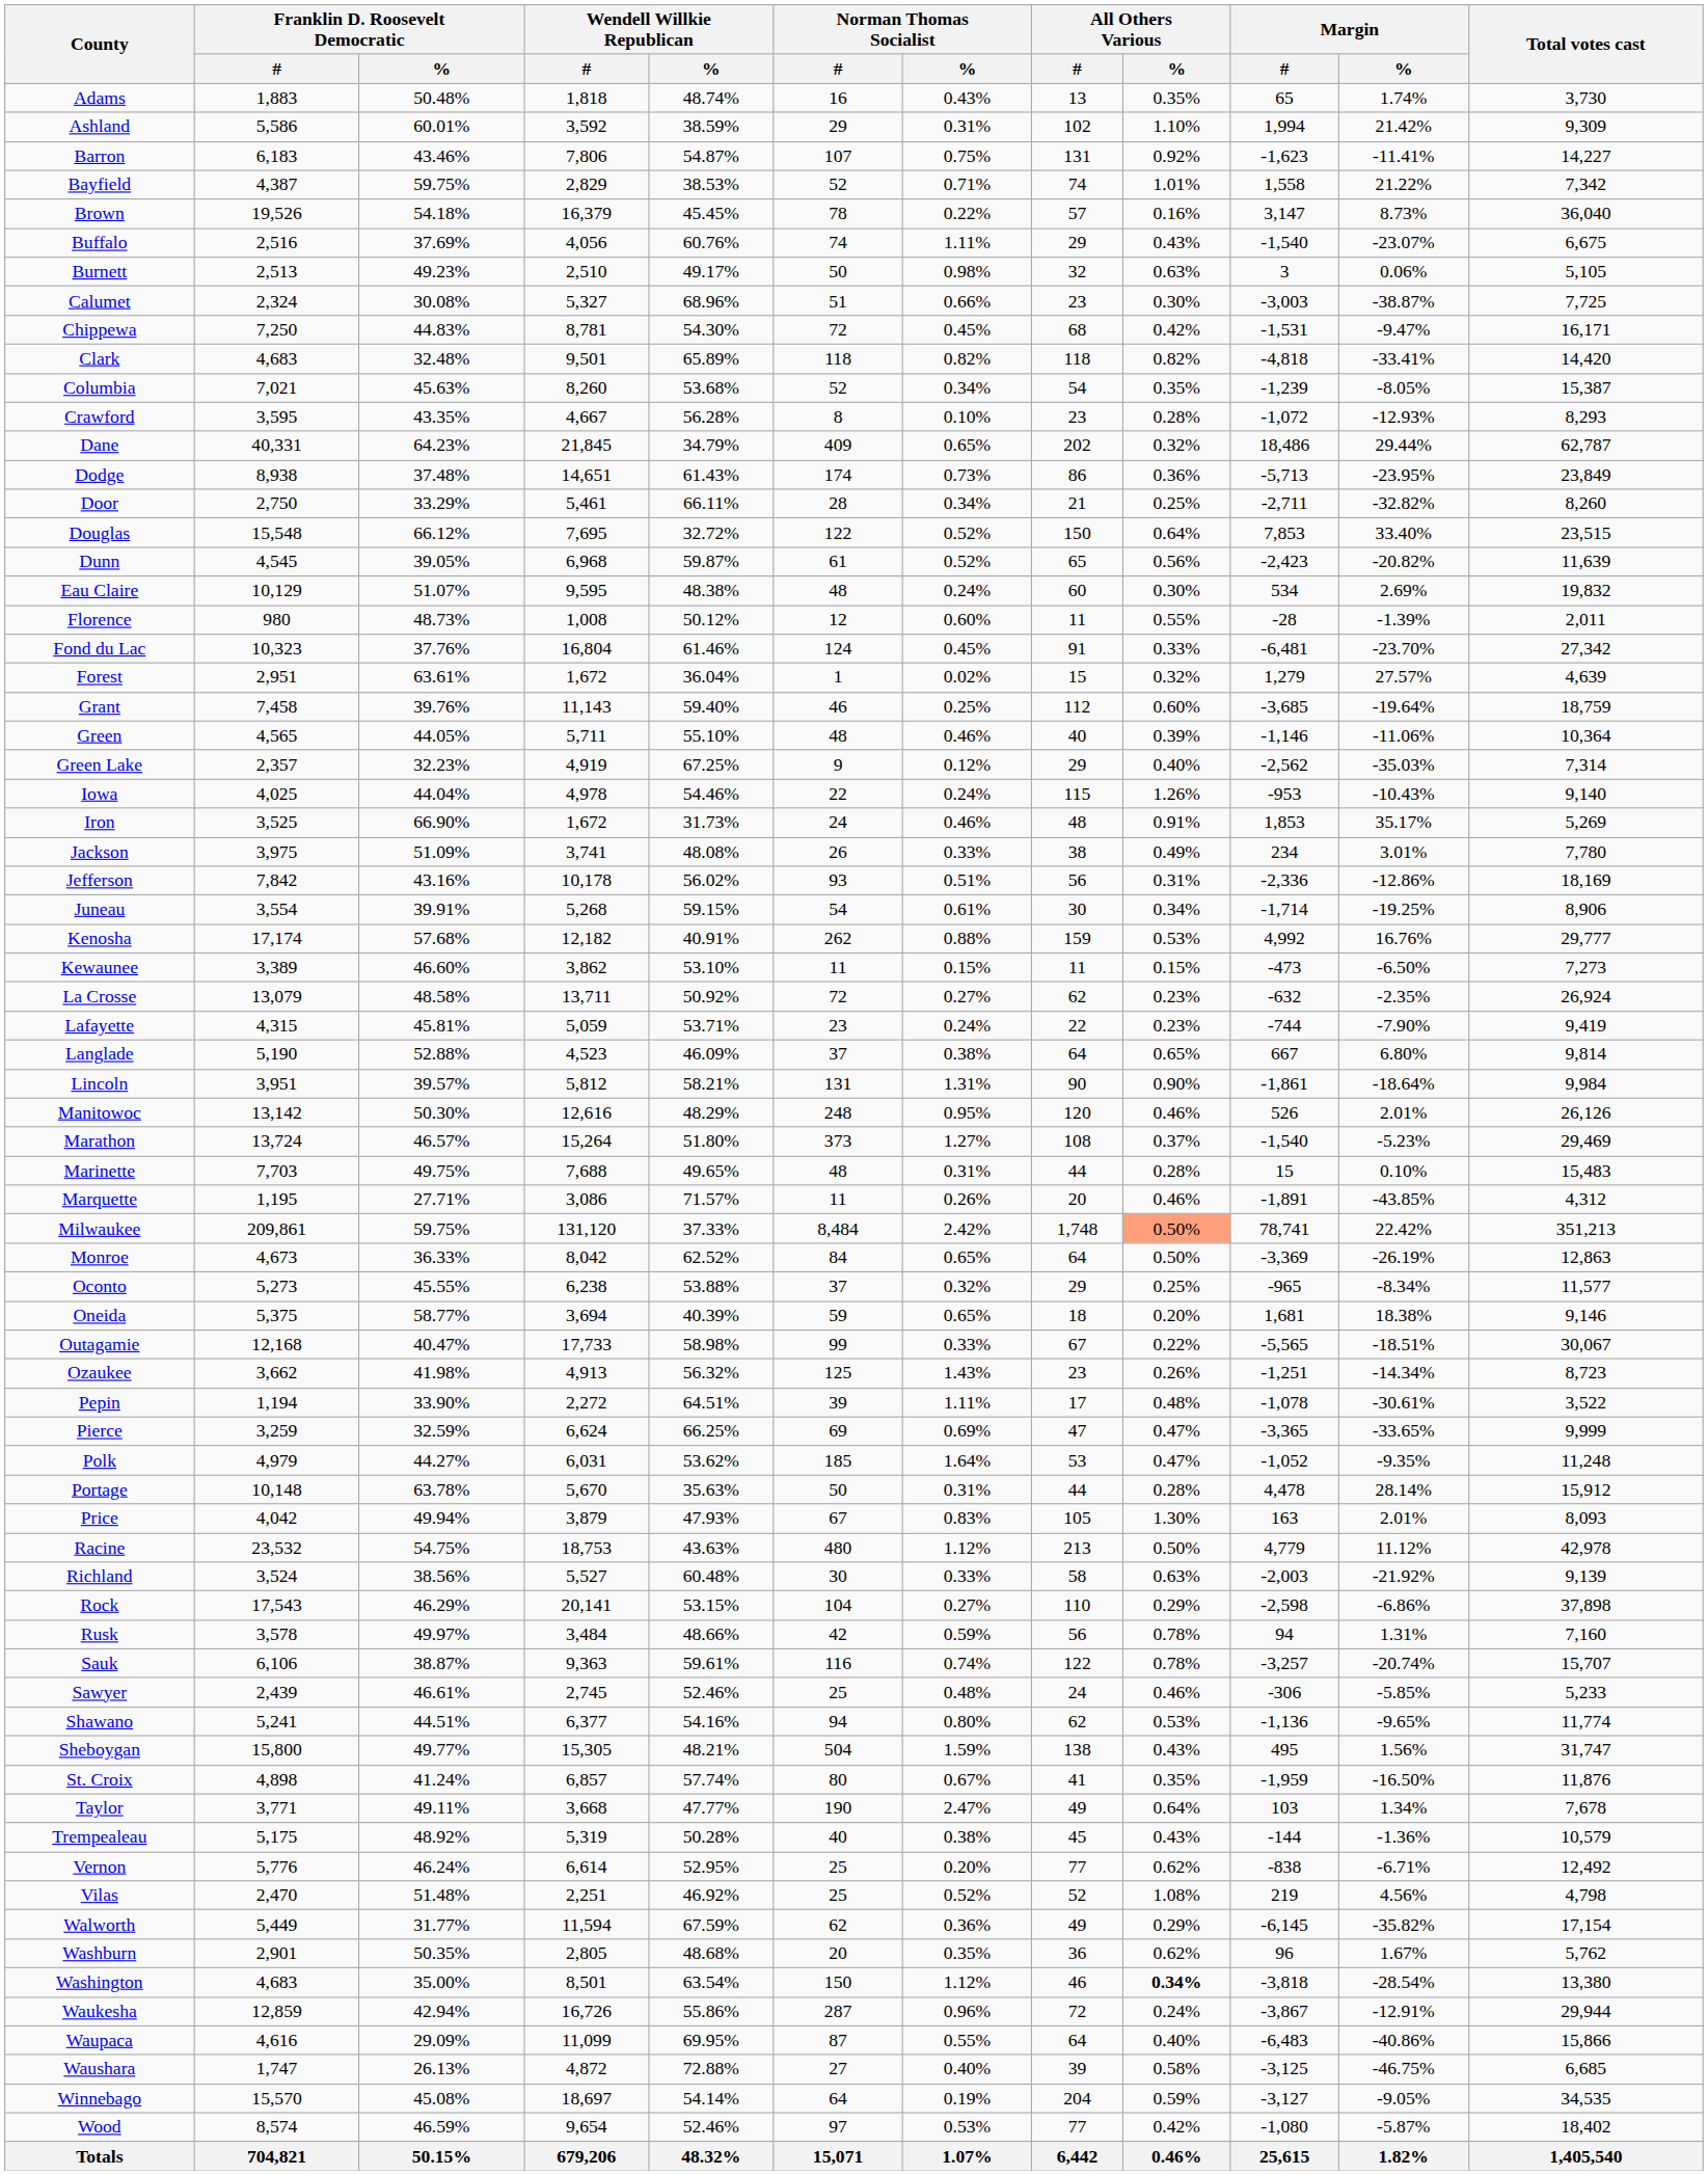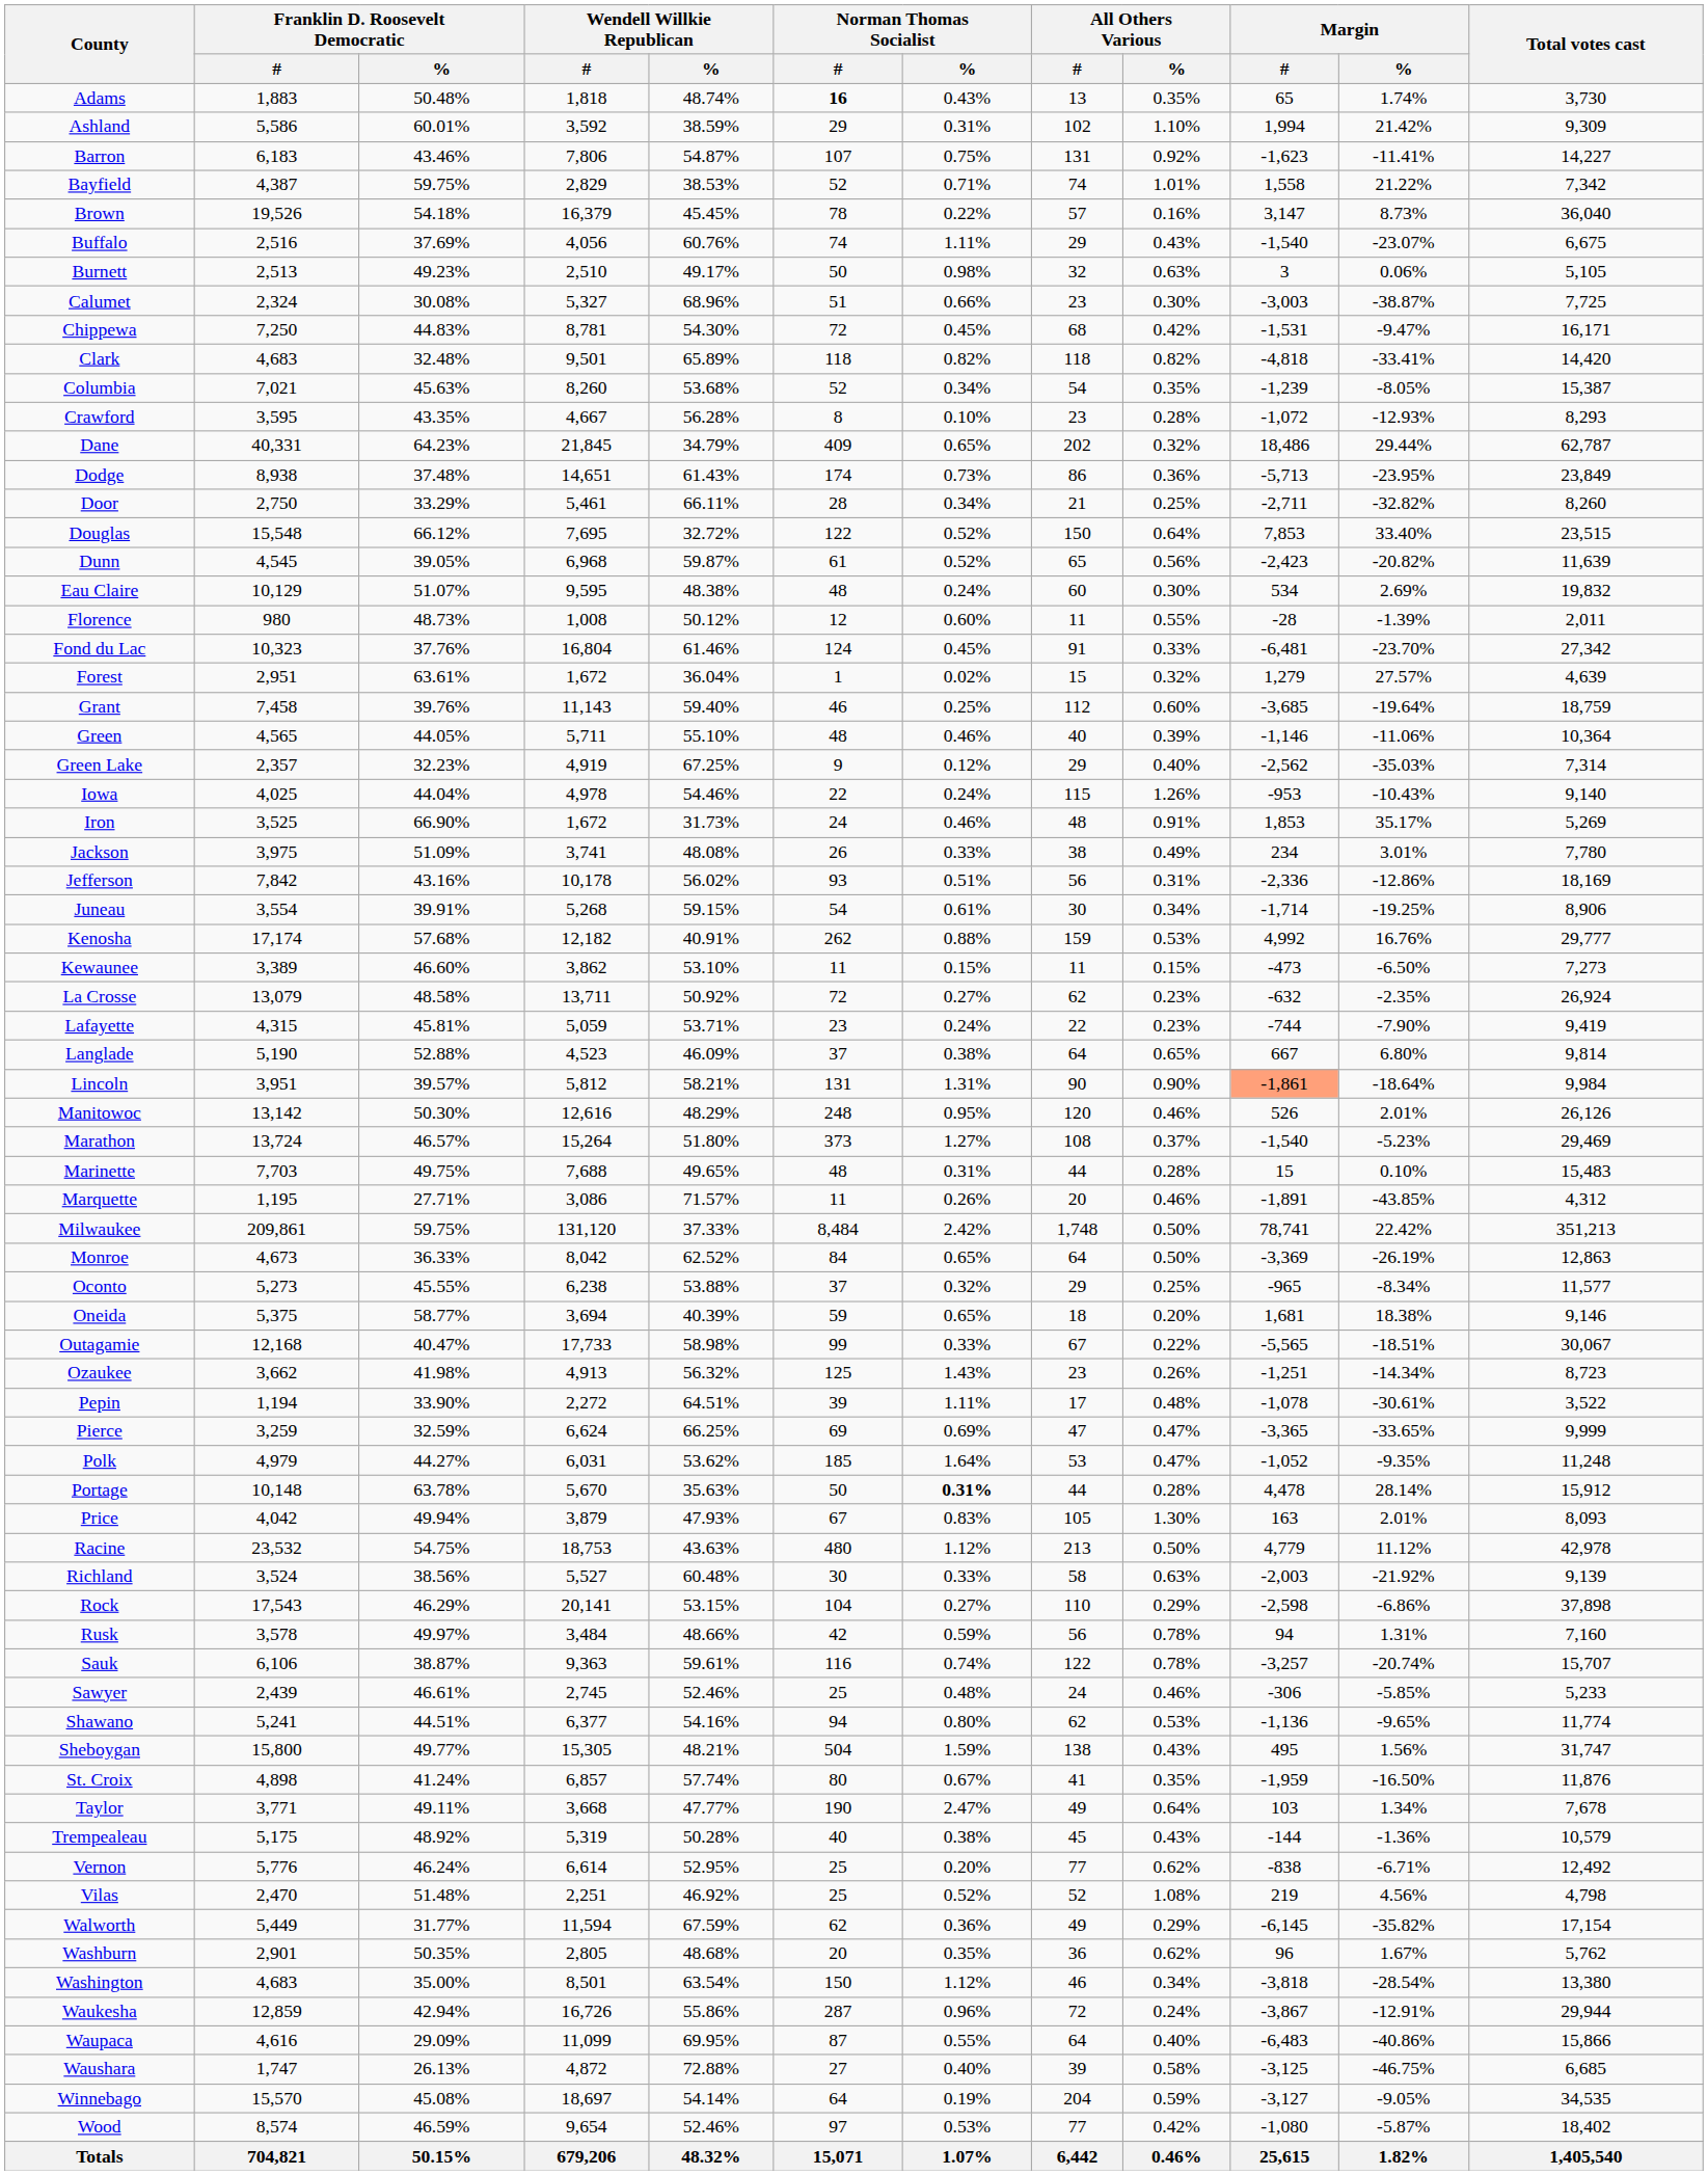Adams | Norman Thomas Socialist / #: normal -> bold
Lincoln | Margin / #: no background -> lightsalmon background
Milwaukee | All Others Various / %: lightsalmon background -> no background
Portage | Norman Thomas Socialist / %: normal -> bold
Washington | All Others Various / %: bold -> normal
